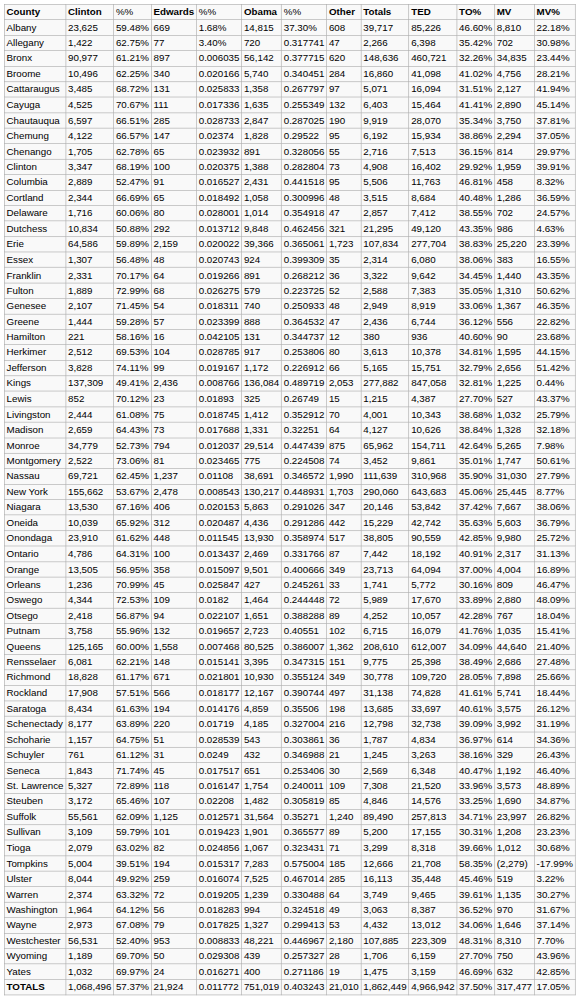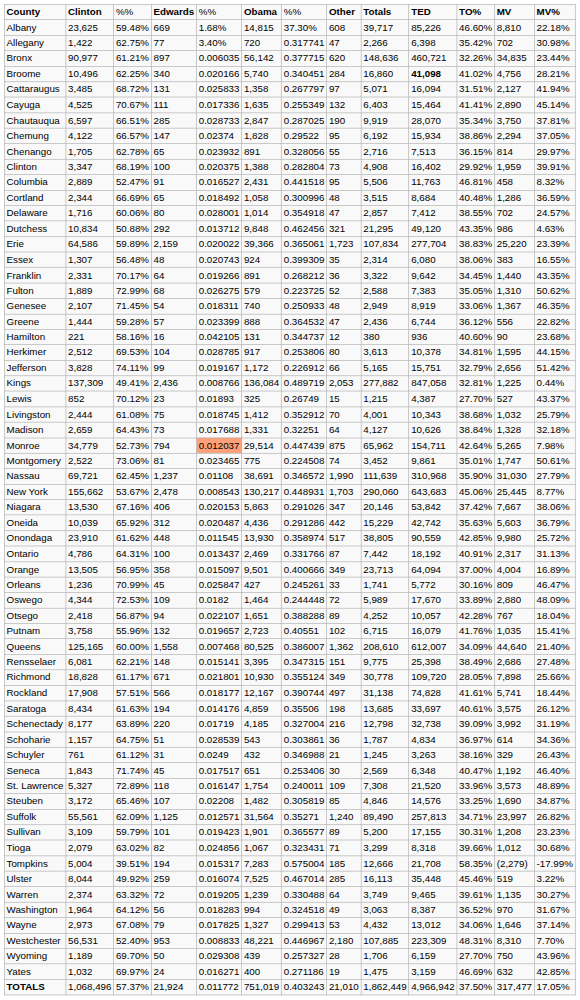Broome | column 10: normal -> bold
Monroe | column 5: no background -> lightsalmon background
